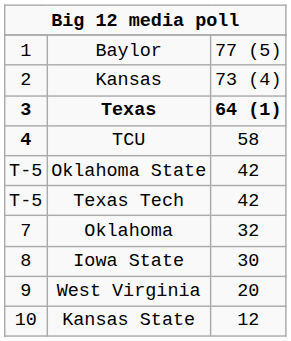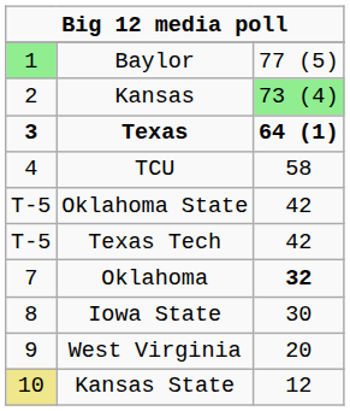Baylor | column 1: no background -> lightgreen background
Kansas | column 3: no background -> lightgreen background
TCU | column 1: bold -> normal
Oklahoma | column 3: normal -> bold
Kansas State | column 1: no background -> khaki background
